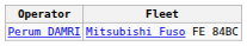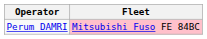Perum DAMRI | Fleet: no background -> pink background
